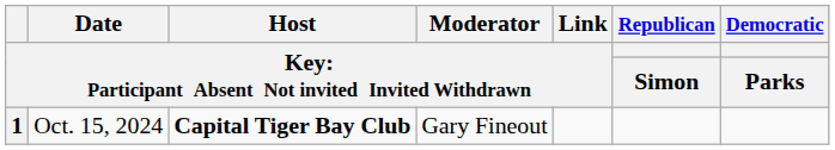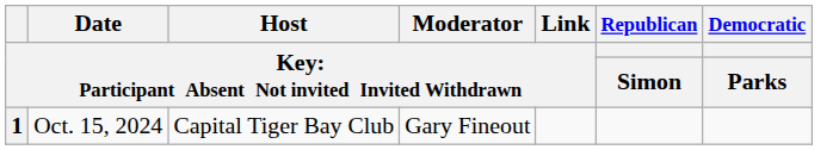1 | column 3: bold -> normal
